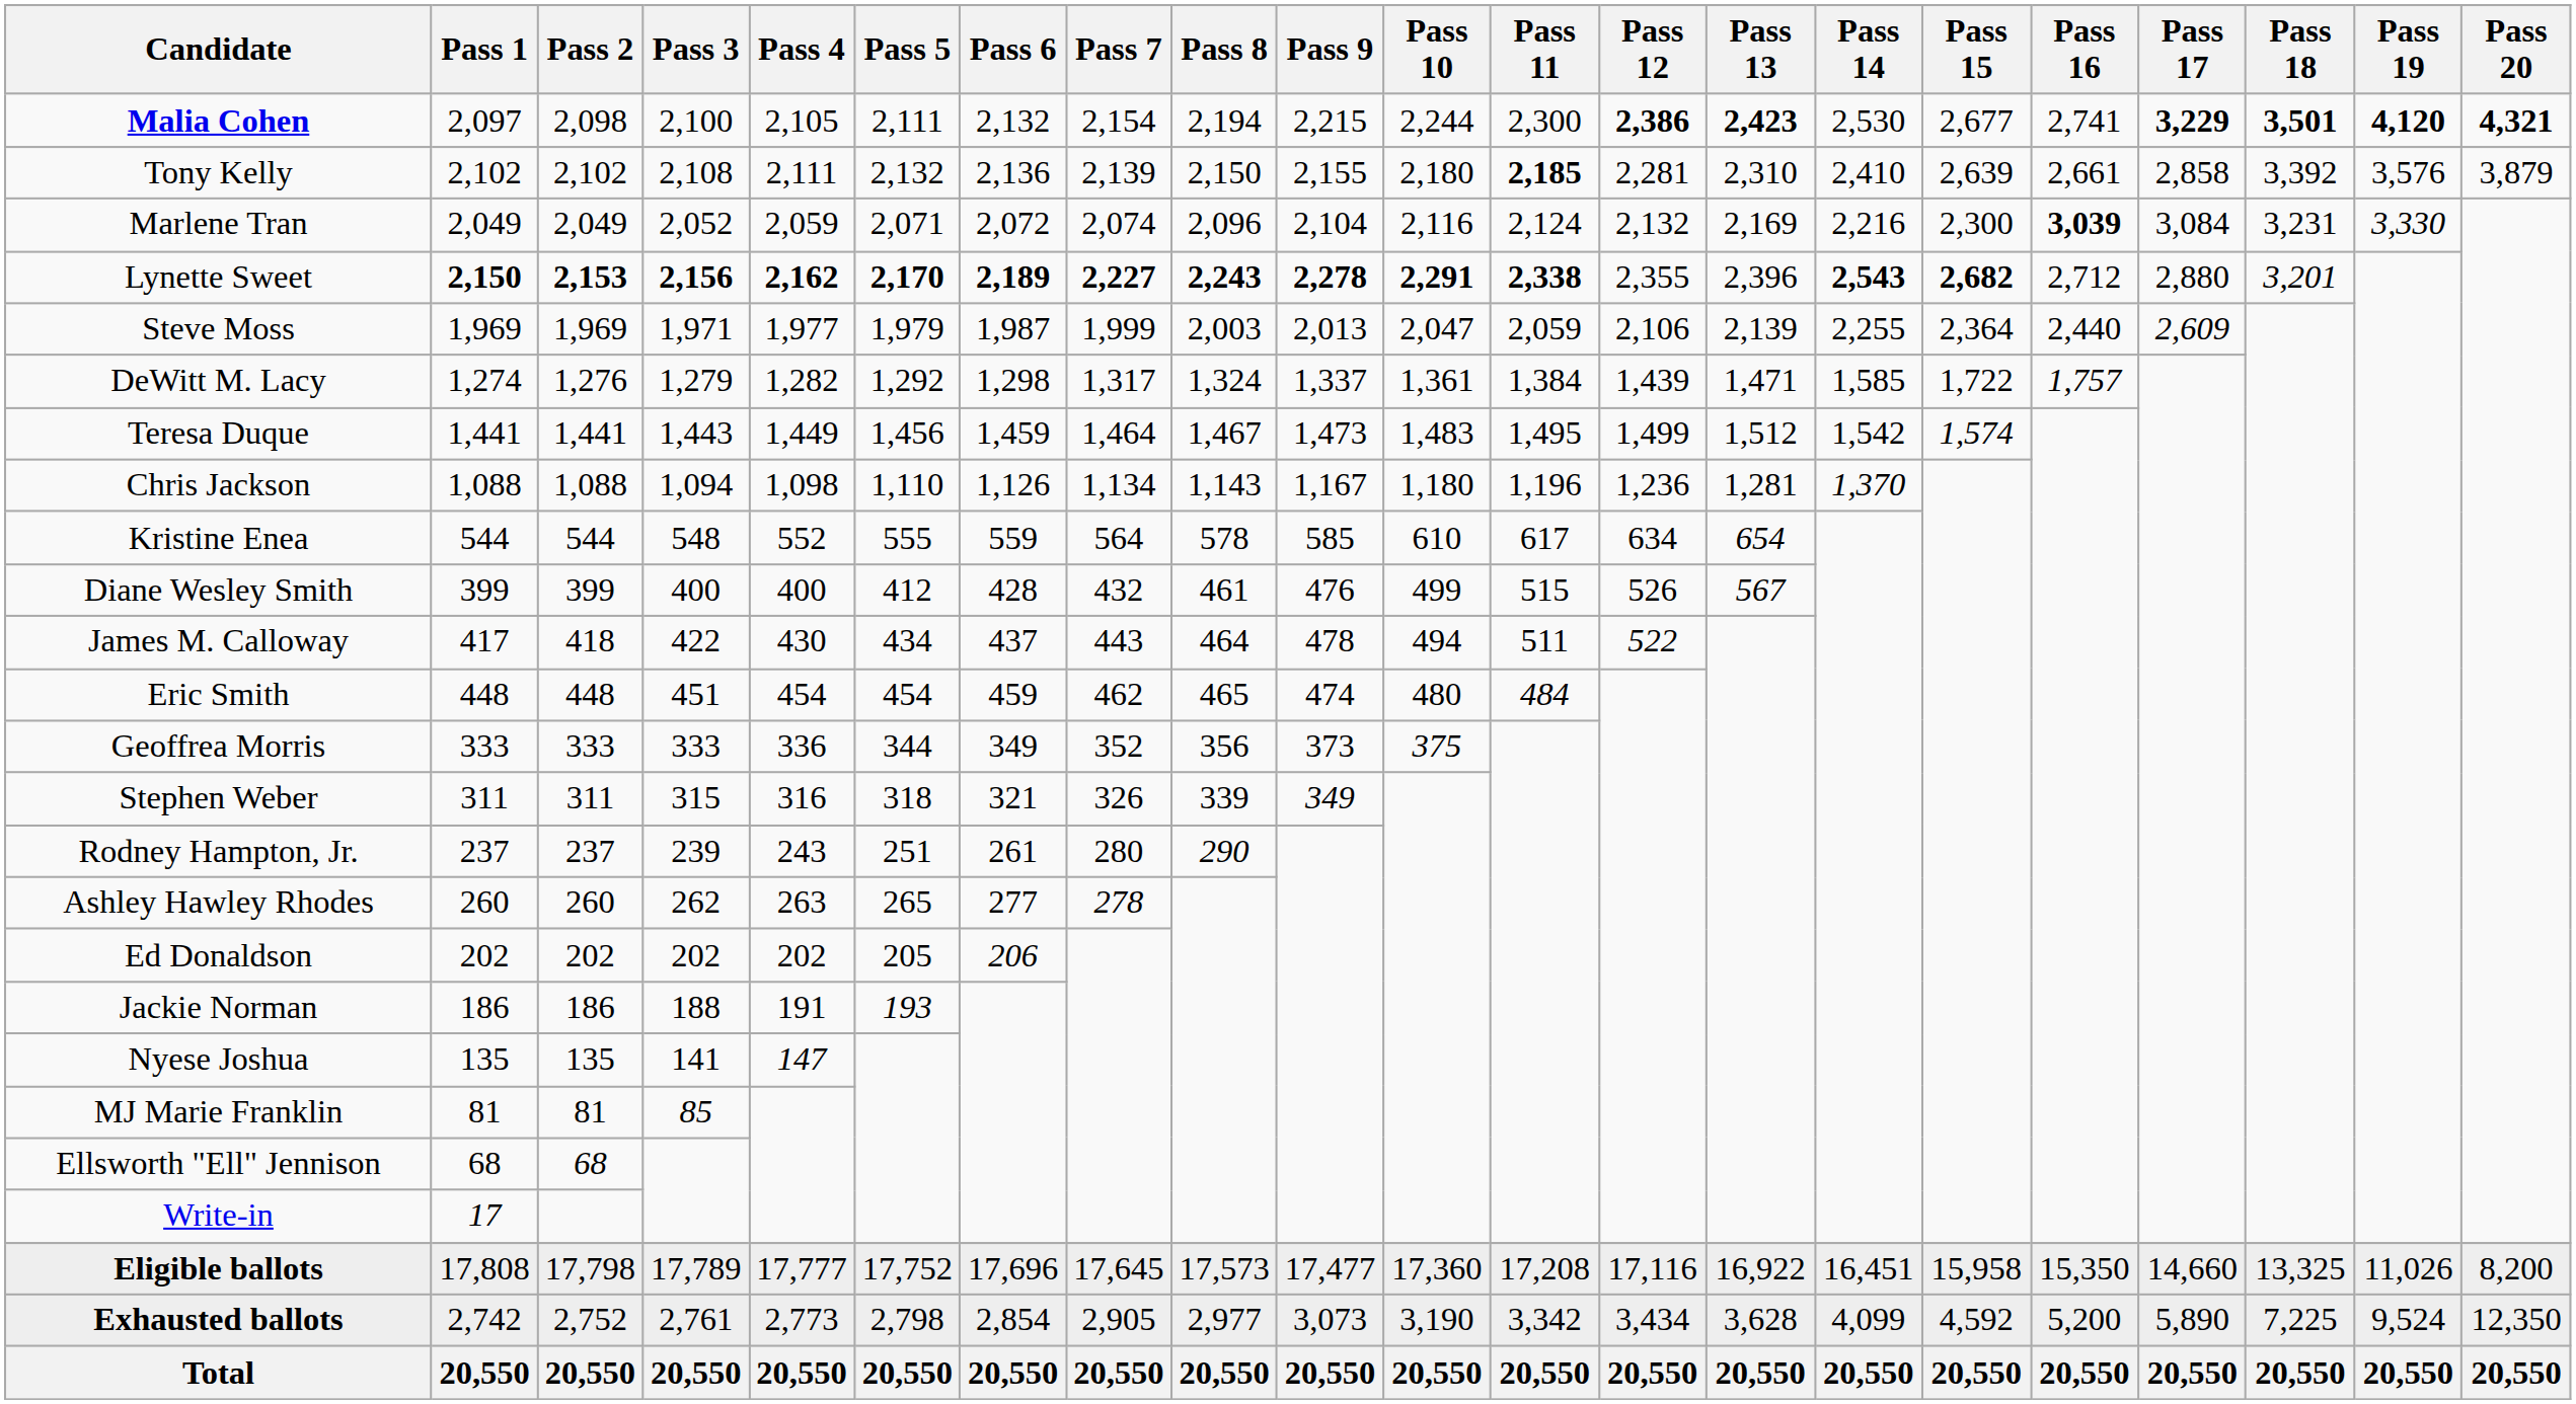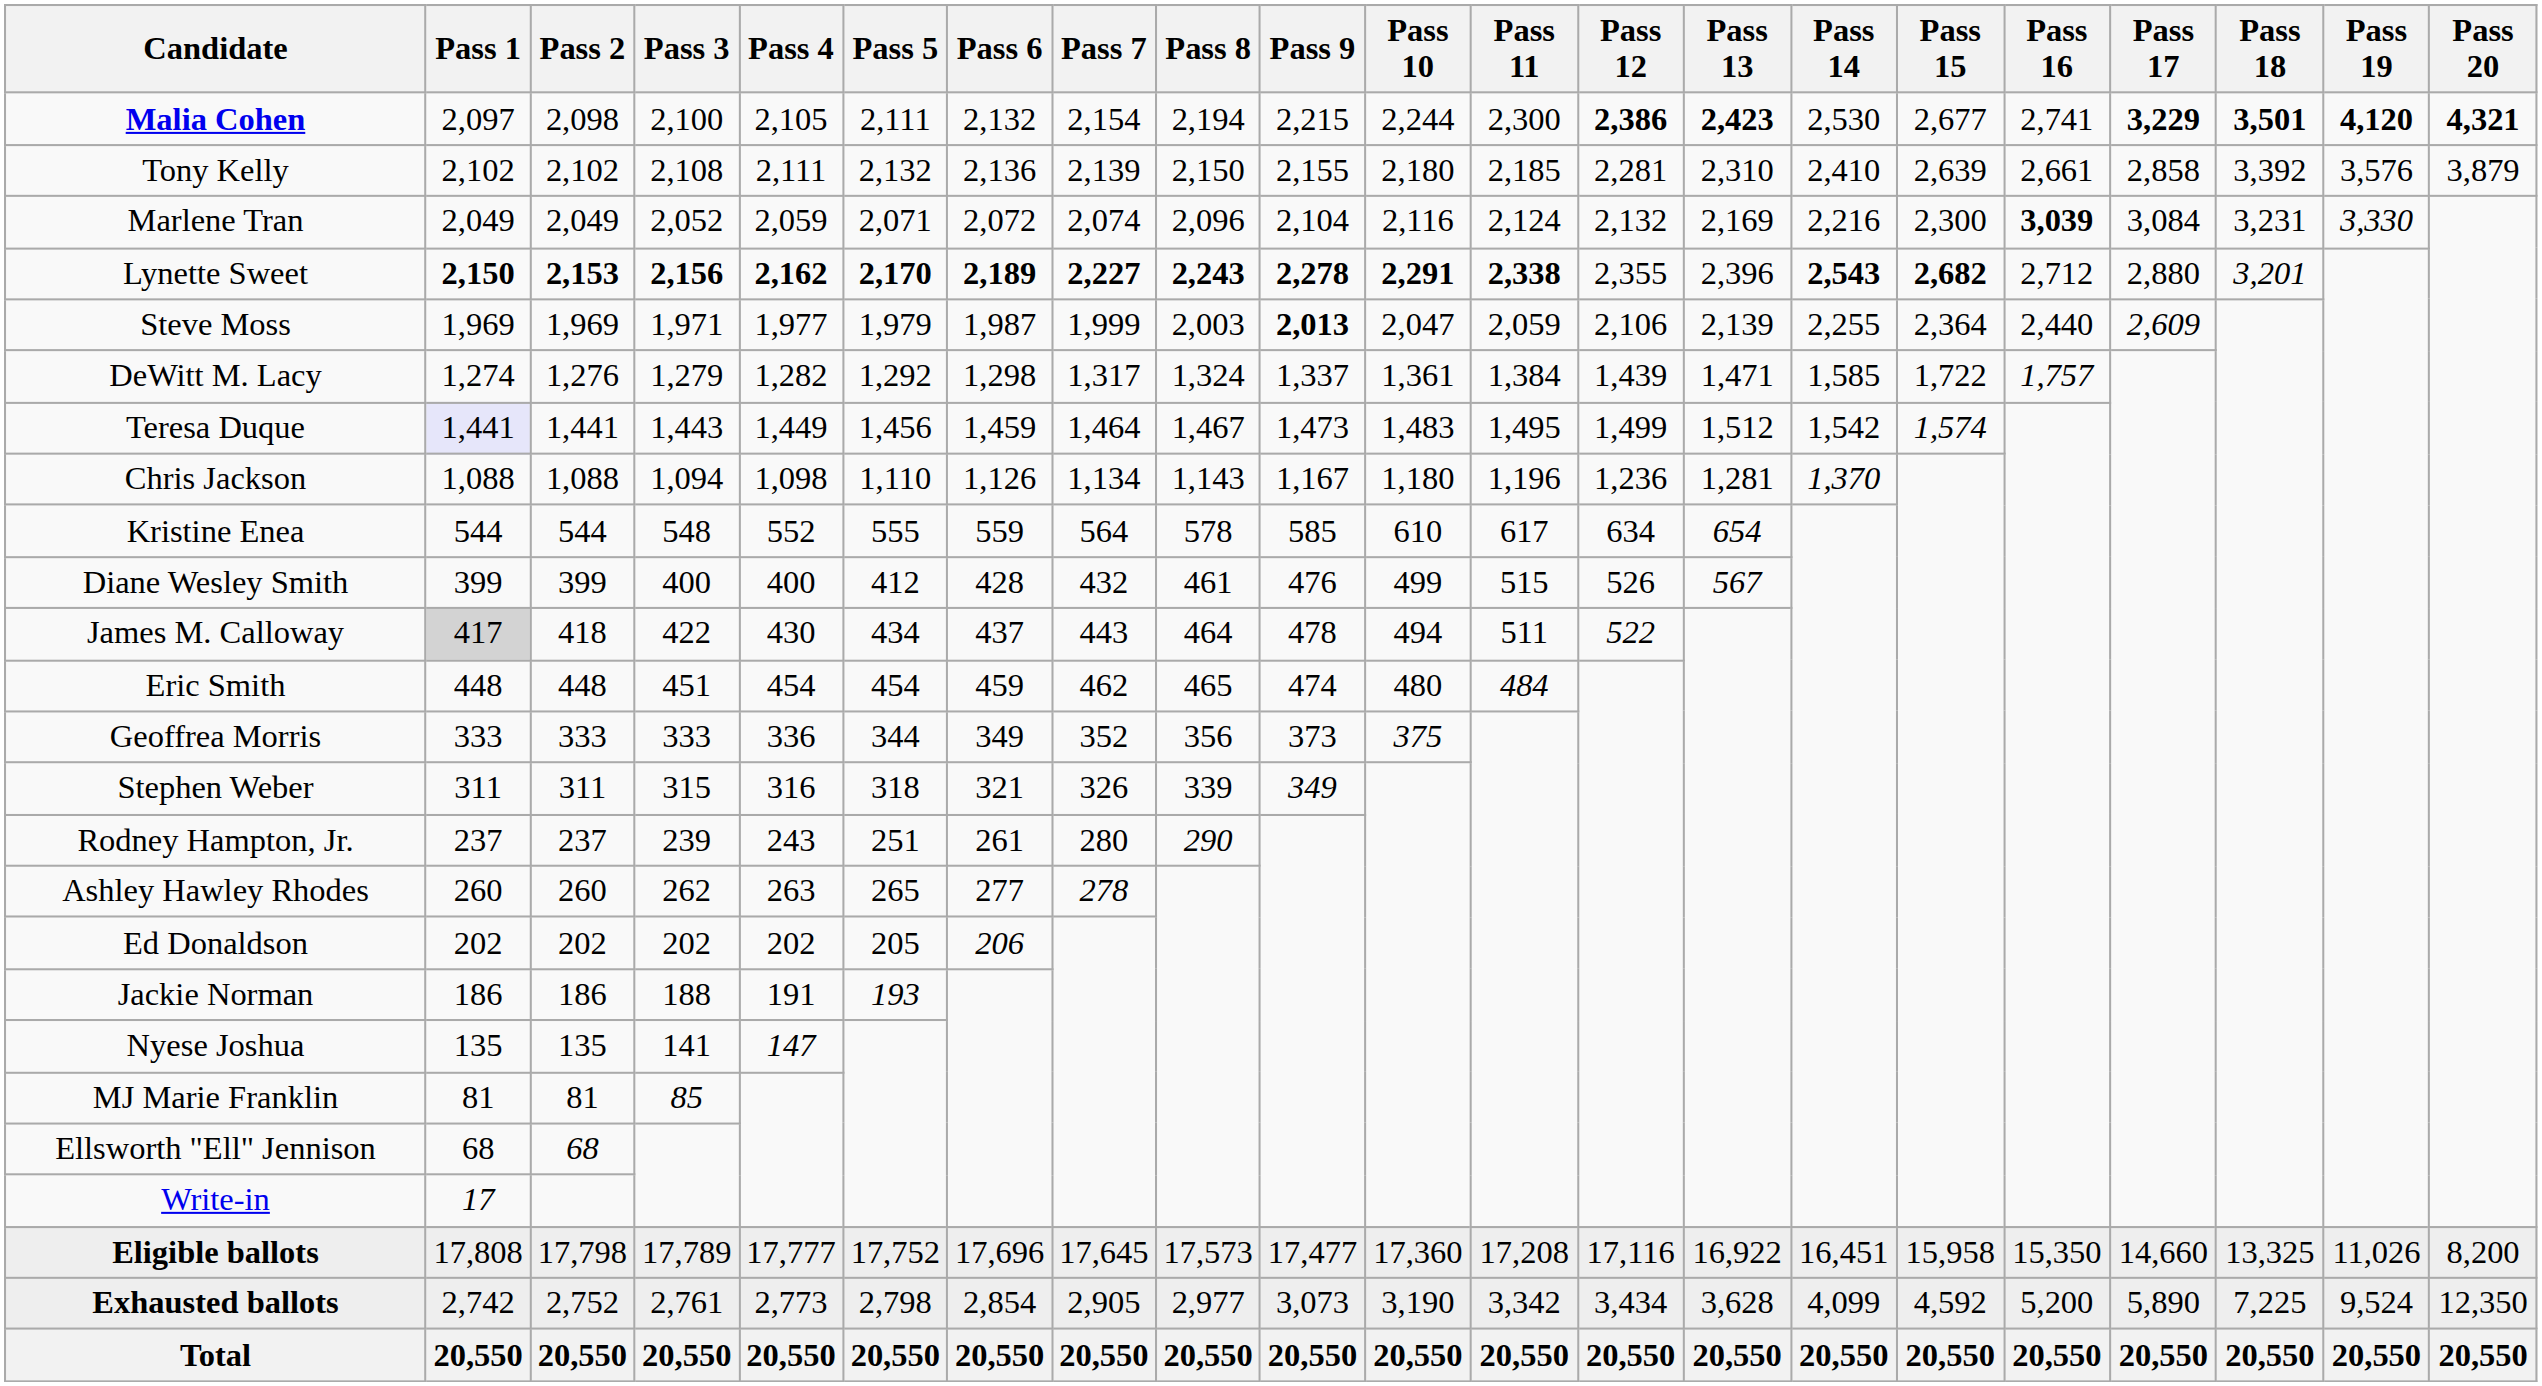Tony Kelly | Pass 11: bold -> normal
Steve Moss | Pass 9: normal -> bold
Teresa Duque | Pass 1: no background -> lavender background
James M. Calloway | Pass 1: no background -> lightgrey background
